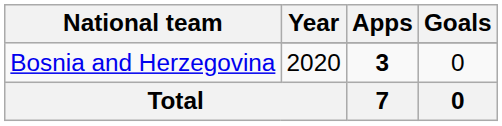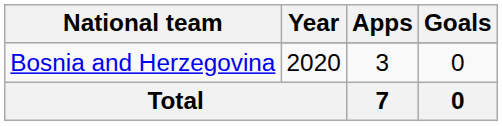2020 | Apps: bold -> normal
